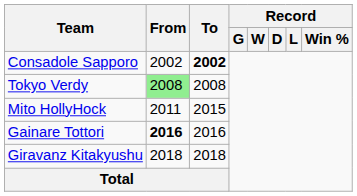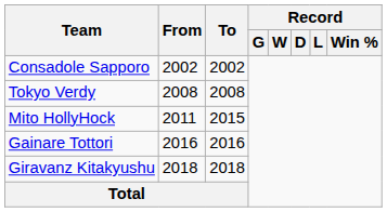Consadole Sapporo | To: bold -> normal
Tokyo Verdy | From: lightgreen background -> no background
Gainare Tottori | From: bold -> normal
